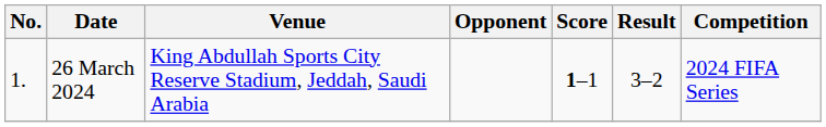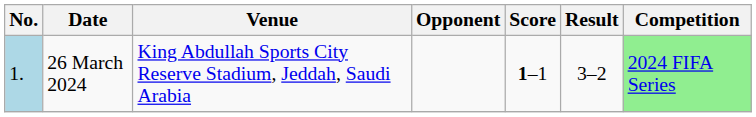26 March 2024 | No.: no background -> lightblue background
26 March 2024 | Competition: no background -> lightgreen background
